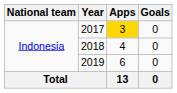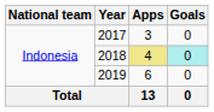2017 | Apps: gold background -> no background
2018 | Apps: no background -> khaki background
2018 | Goals: no background -> paleturquoise background
